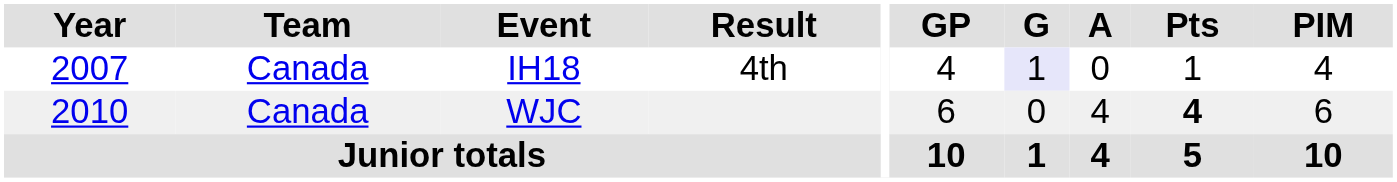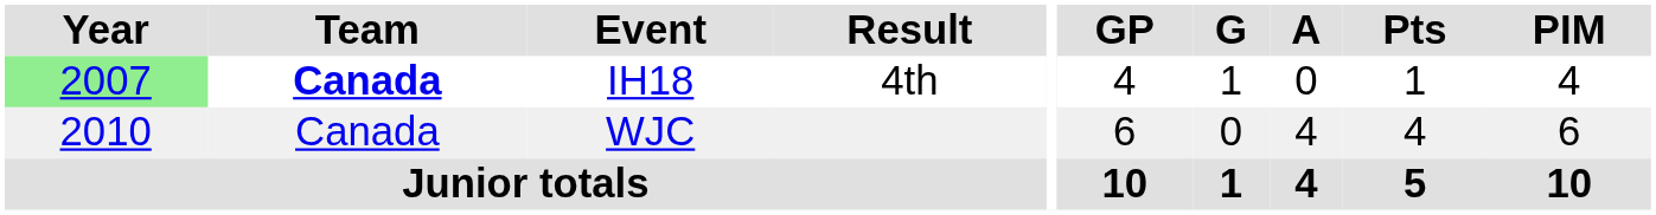IH18 | Year: no background -> lightgreen background
IH18 | Team: normal -> bold
IH18 | G: lavender background -> no background
WJC | Pts: bold -> normal
